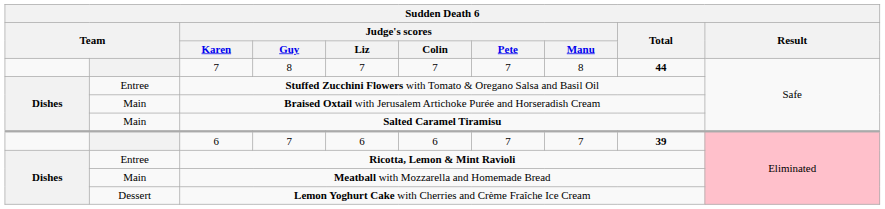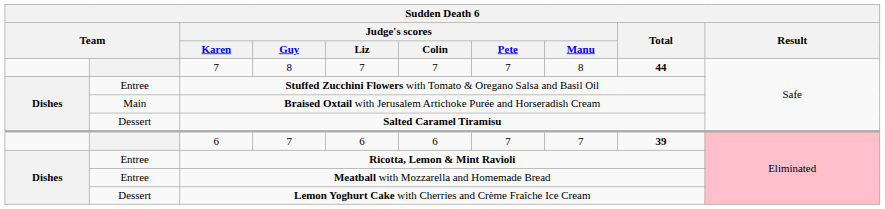Salted Caramel Tiramisu | column 2: Main -> Dessert
Meatball with Mozzarella and Homemade Bread | column 2: Main -> Entree
